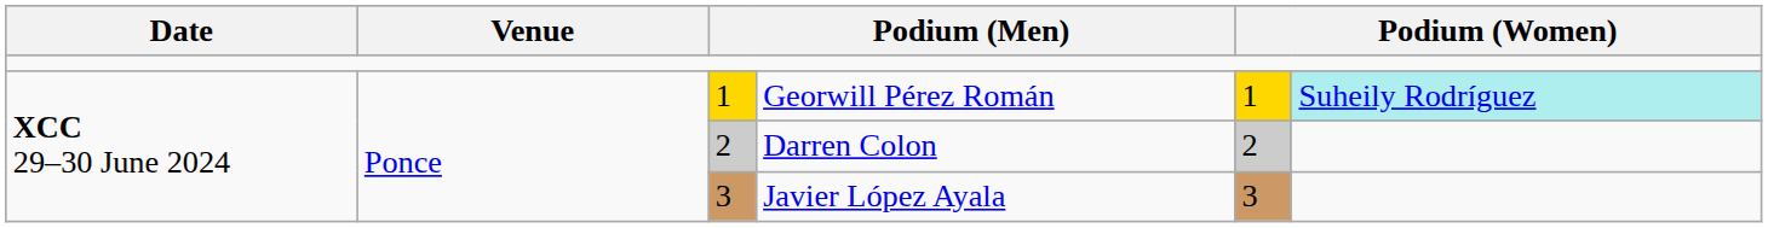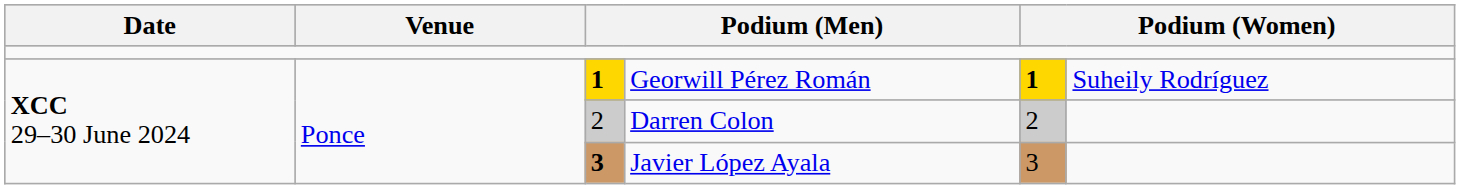Georwill Pérez Román | column 3: normal -> bold
Georwill Pérez Román | column 5: normal -> bold
Georwill Pérez Román | column 6: paleturquoise background -> no background
Javier López Ayala | column 3: normal -> bold
